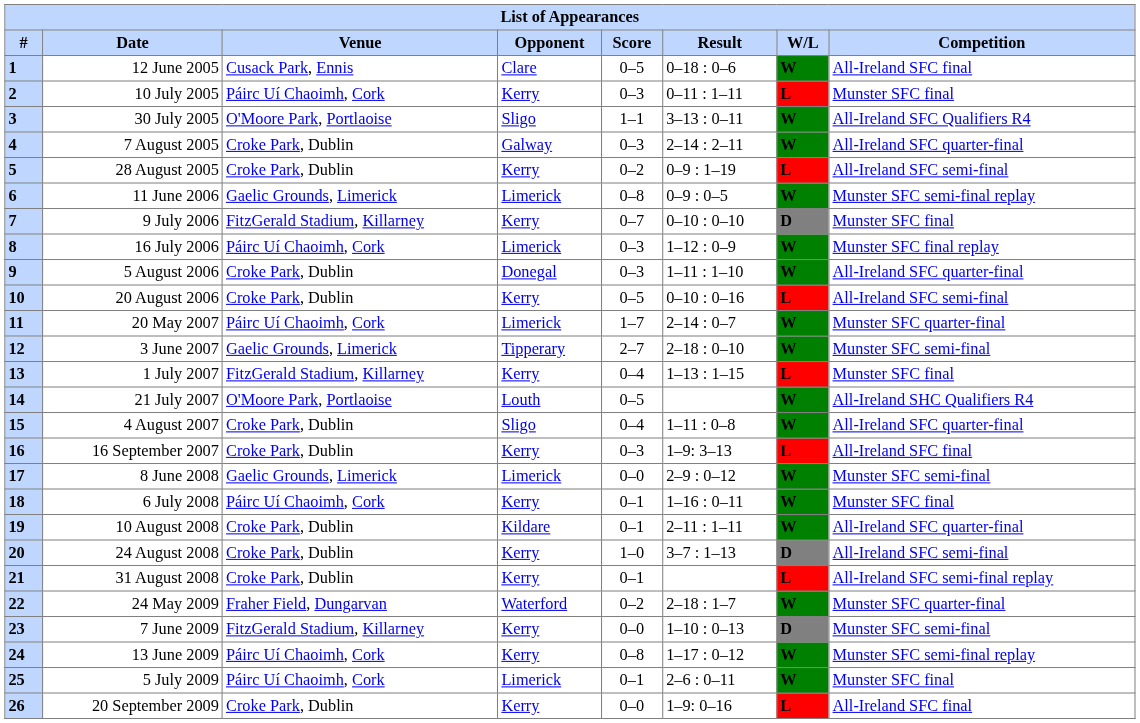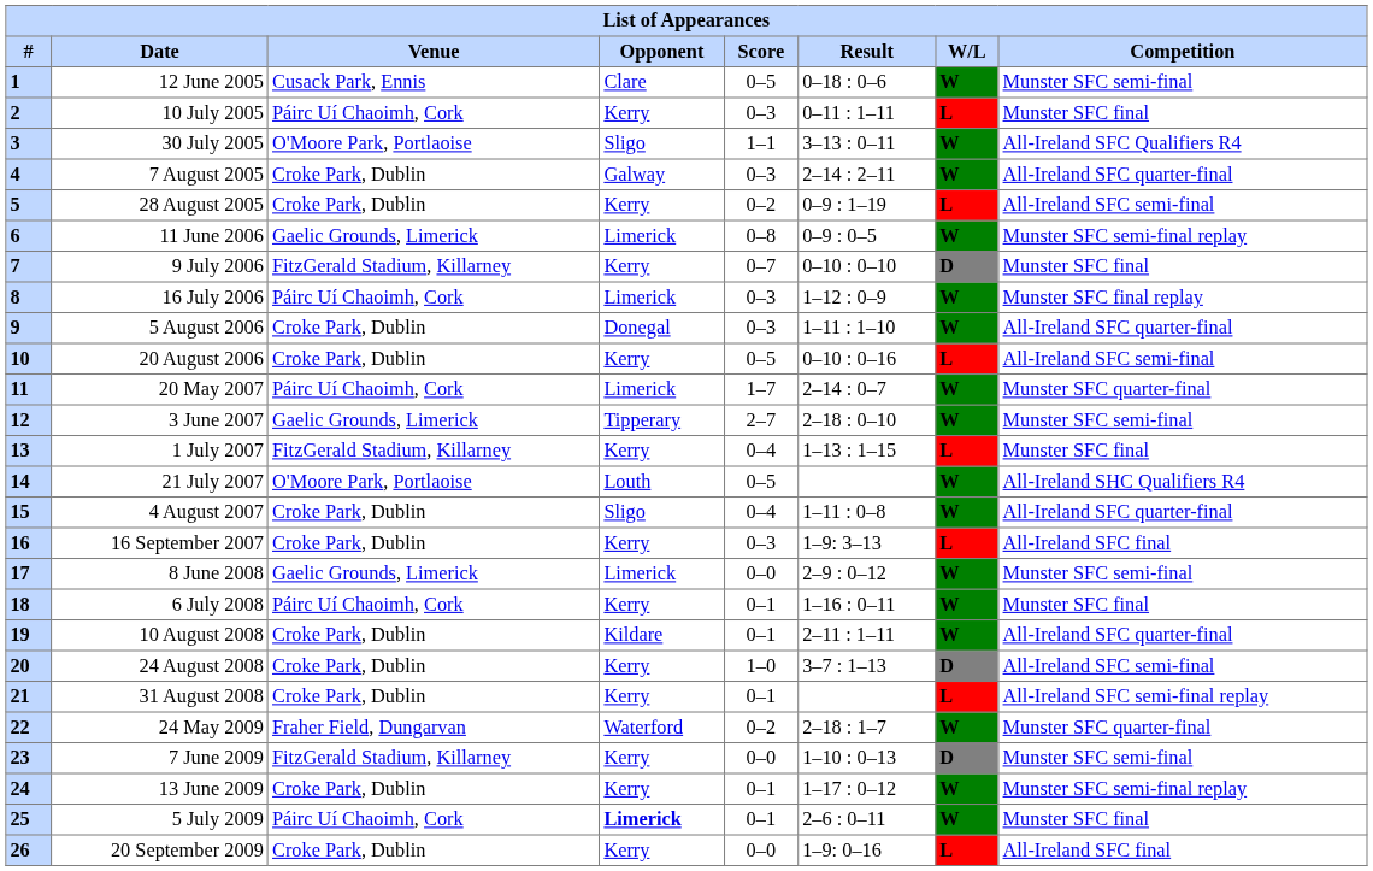12 June 2005 | Competition: All-Ireland SFC final -> Munster SFC semi-final
13 June 2009 | Venue: Páirc Uí Chaoimh, Cork -> Croke Park, Dublin
13 June 2009 | Score: 0–8 -> 0–1
5 July 2009 | Opponent: normal -> bold
